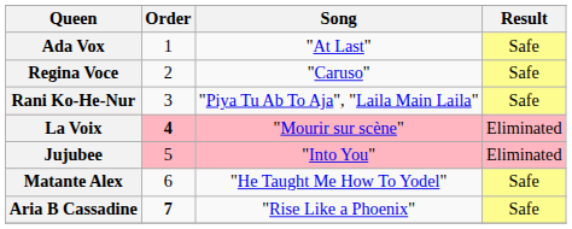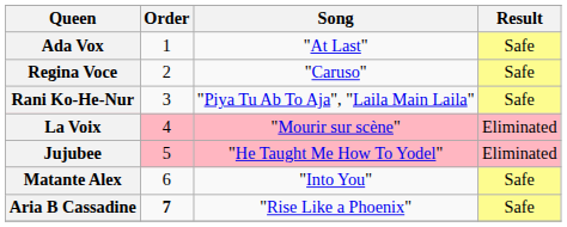La Voix | Order: bold -> normal
Jujubee | Song: "Into You" -> "He Taught Me How To Yodel"
Matante Alex | Song: "He Taught Me How To Yodel" -> "Into You"
